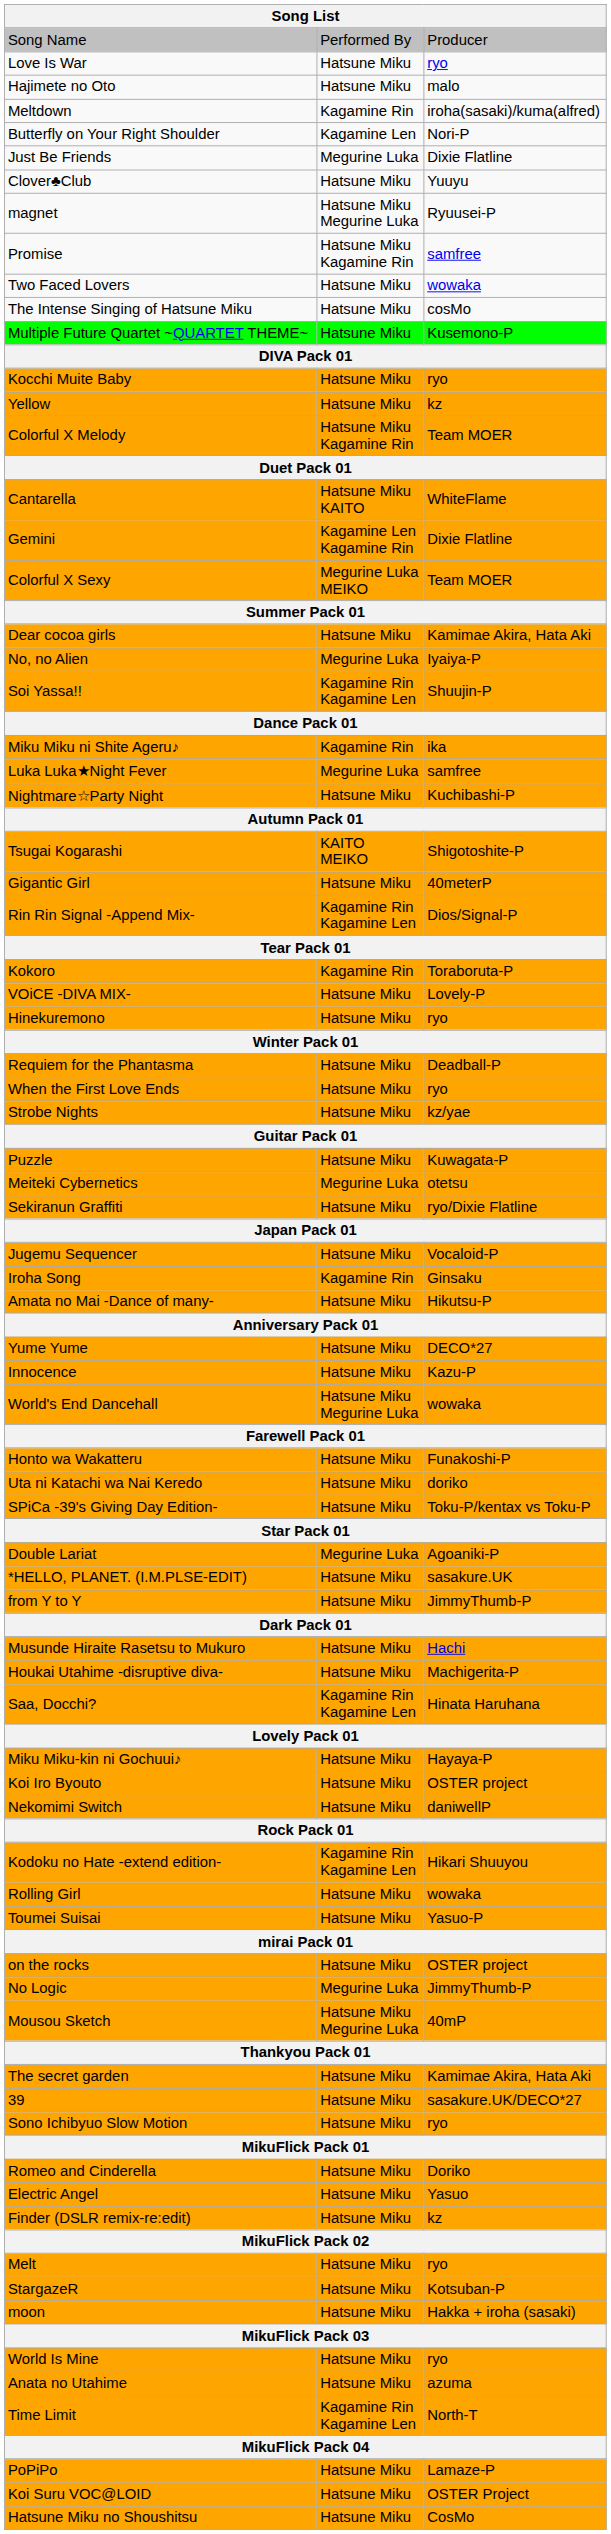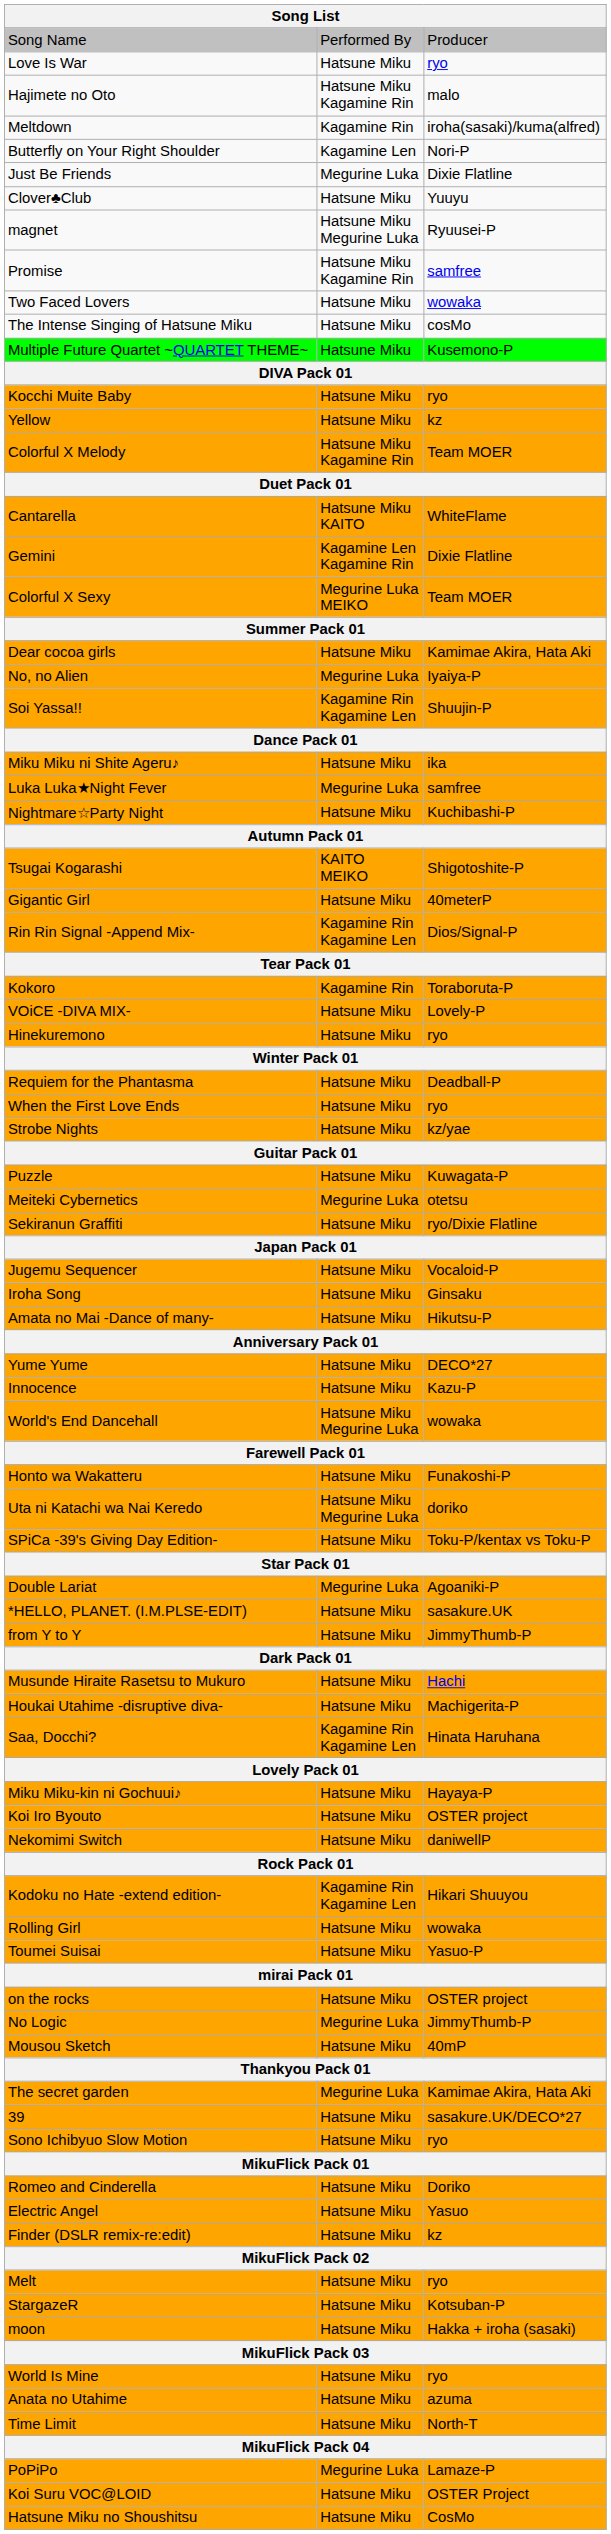Hajimete no Oto | column 2: Hatsune Miku -> Hatsune Miku Kagamine Rin
Miku Miku ni Shite Ageru♪ | column 2: Kagamine Rin -> Hatsune Miku
Iroha Song | column 2: Kagamine Rin -> Hatsune Miku
Uta ni Katachi wa Nai Keredo | column 2: Hatsune Miku -> Hatsune Miku Megurine Luka
Mousou Sketch | column 2: Hatsune Miku Megurine Luka -> Hatsune Miku
The secret garden | column 2: Hatsune Miku -> Megurine Luka
Time Limit | column 2: Kagamine Rin Kagamine Len -> Hatsune Miku
PoPiPo | column 2: Hatsune Miku -> Megurine Luka
